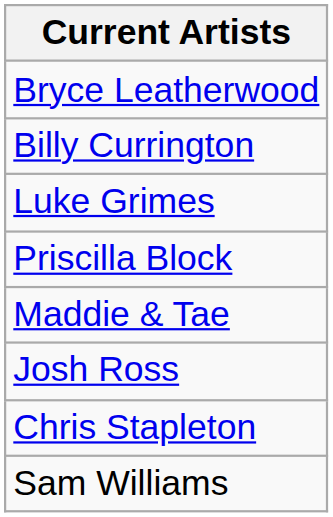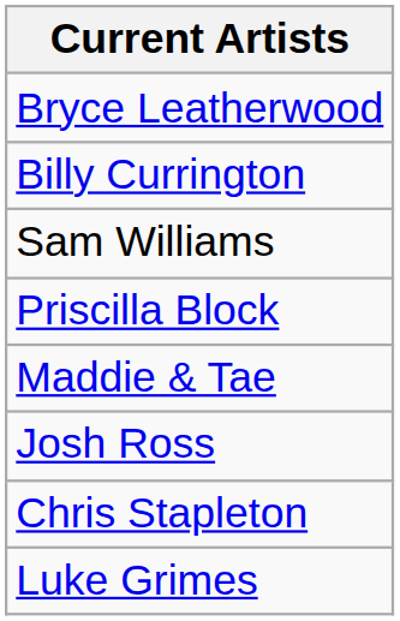row 4 | column 1: Luke Grimes -> Sam Williams
row 9 | column 1: Sam Williams -> Luke Grimes
